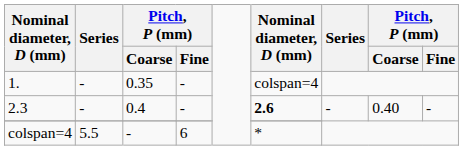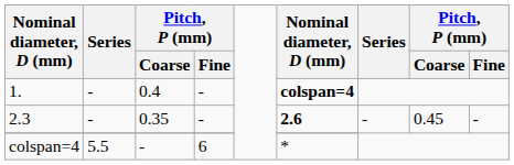1. | column 3: 0.35 -> 0.4
1. | column 6: normal -> bold
2.3 | column 3: 0.4 -> 0.35
2.3 | column 8: 0.40 -> 0.45
